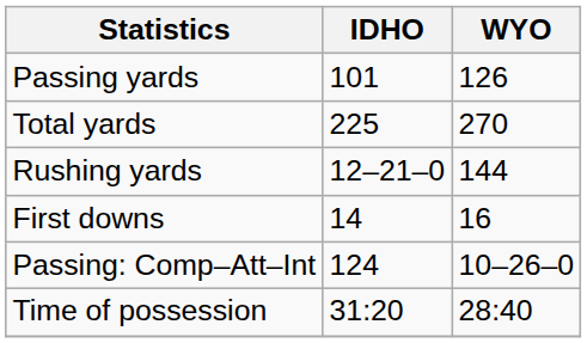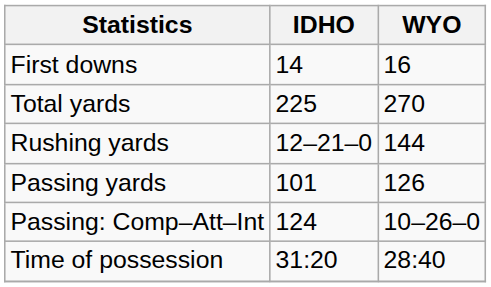rows swapped: First downs <-> Passing yards
